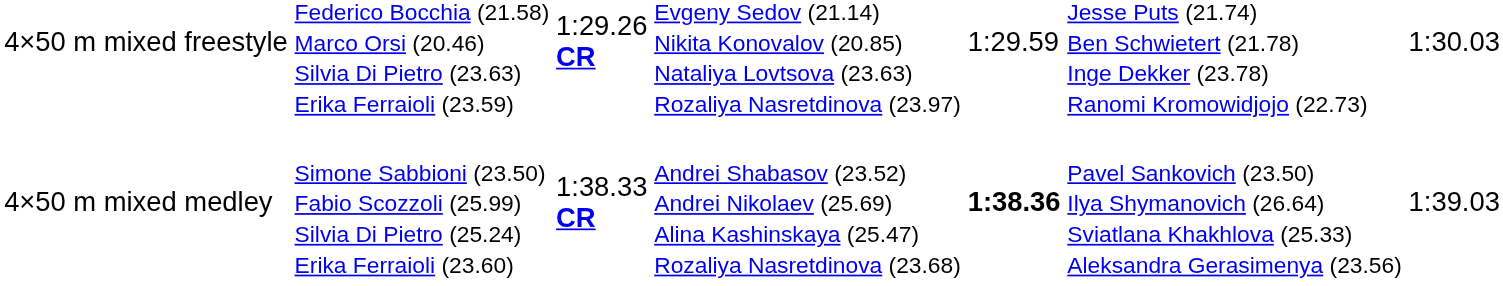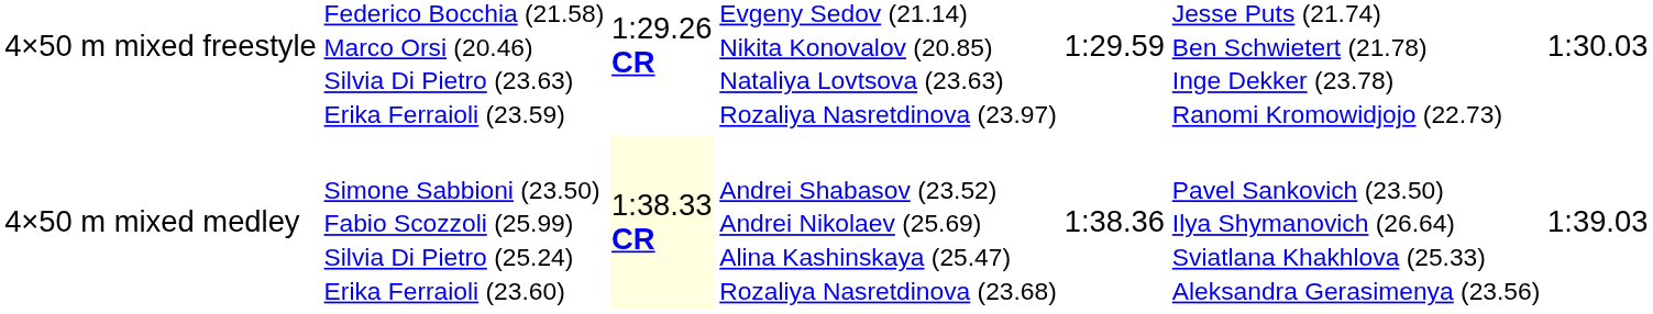4×50 m mixed medley | column 3: no background -> lightyellow background
4×50 m mixed medley | column 5: bold -> normal
